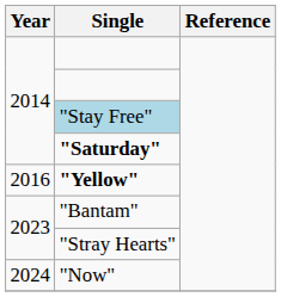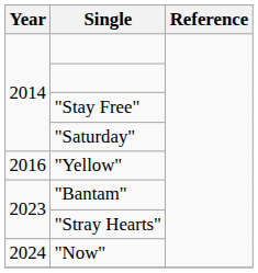"Stay Free" | Single: lightblue background -> no background
"Saturday" | Single: bold -> normal
"Yellow" | Single: bold -> normal
